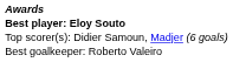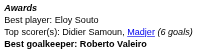Best player: Eloy Souto | Awards: bold -> normal
Best goalkeeper: Roberto Valeiro | Awards: normal -> bold
